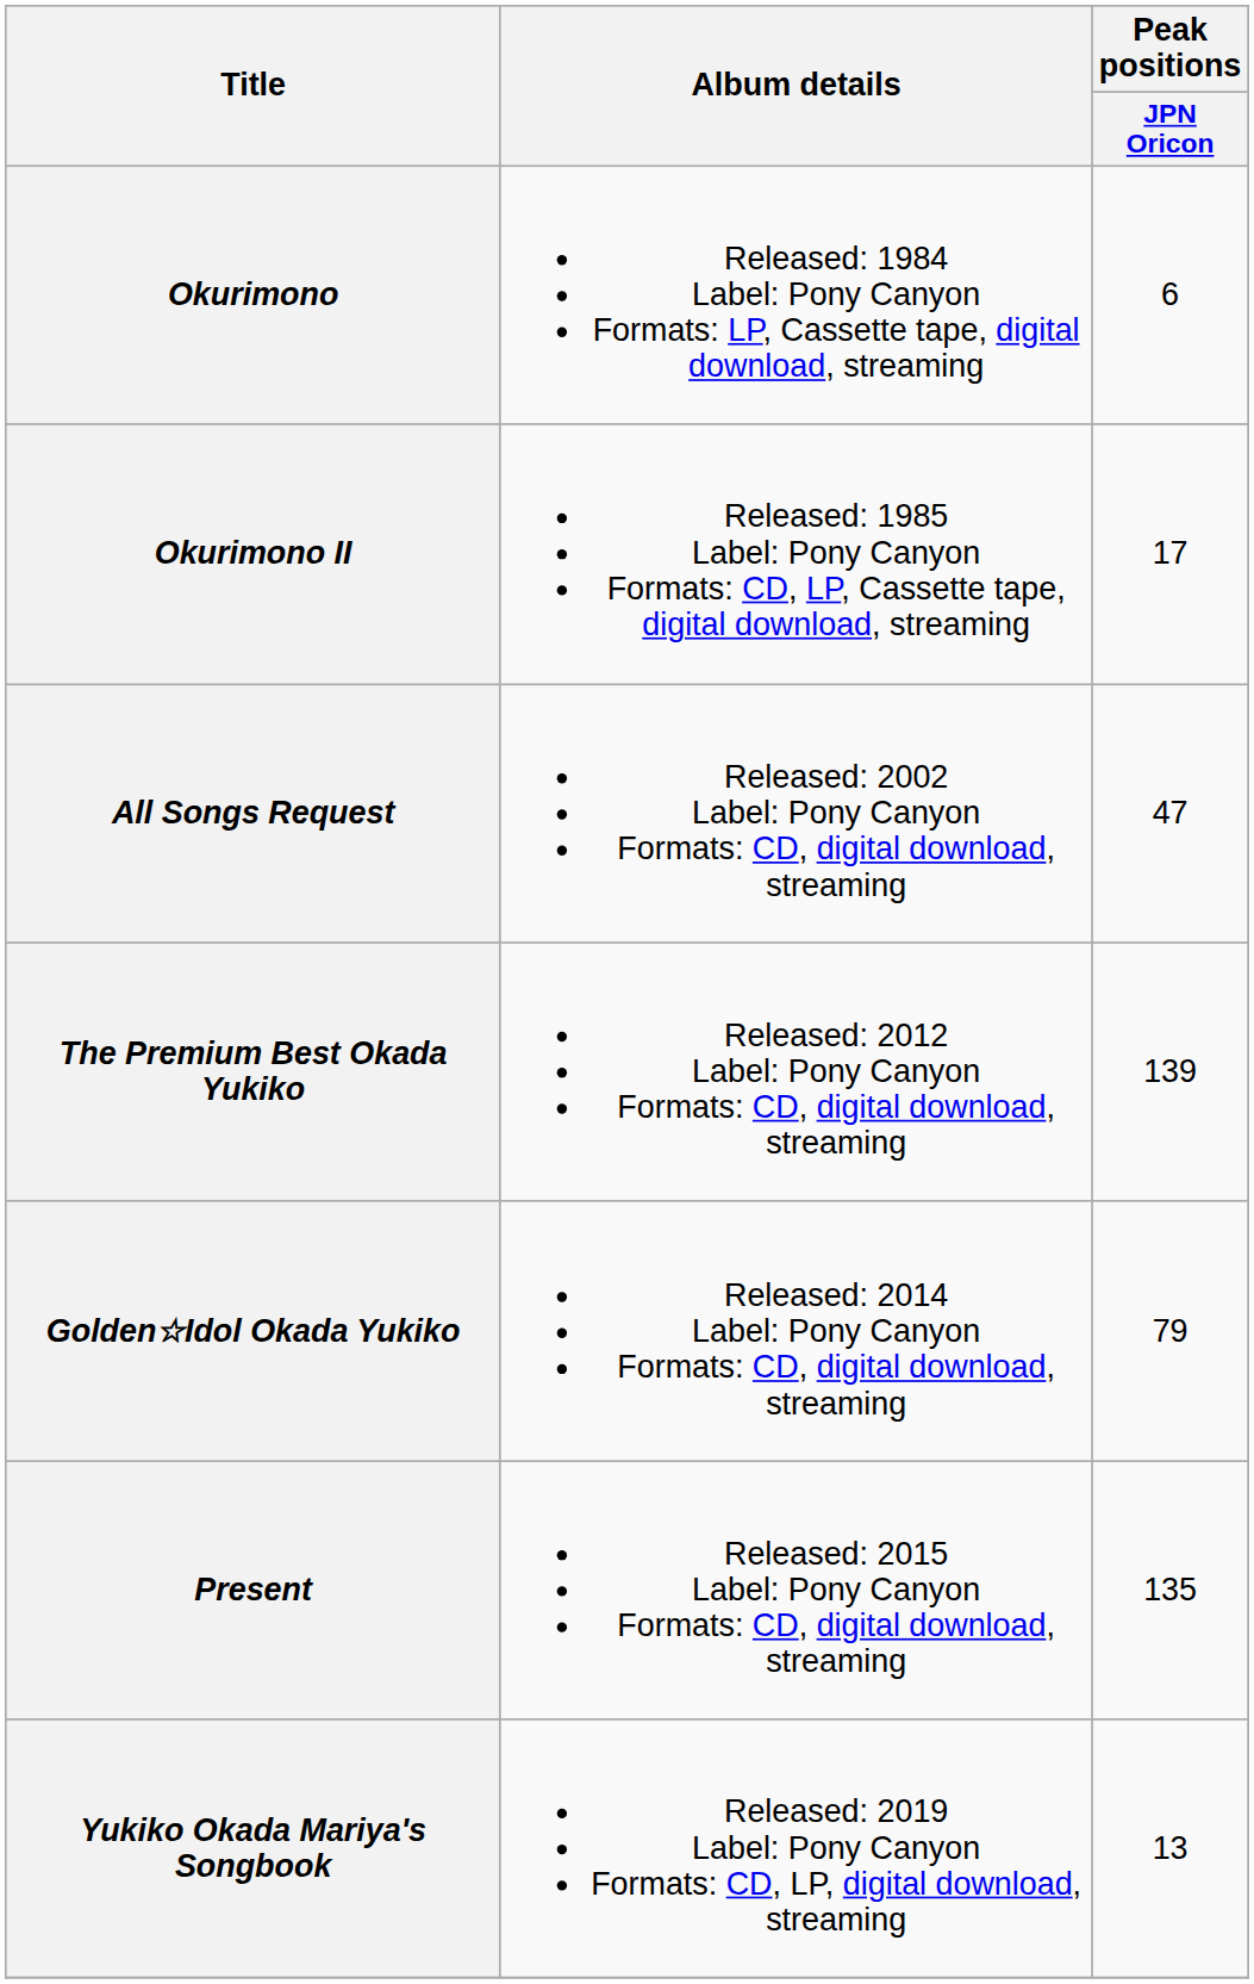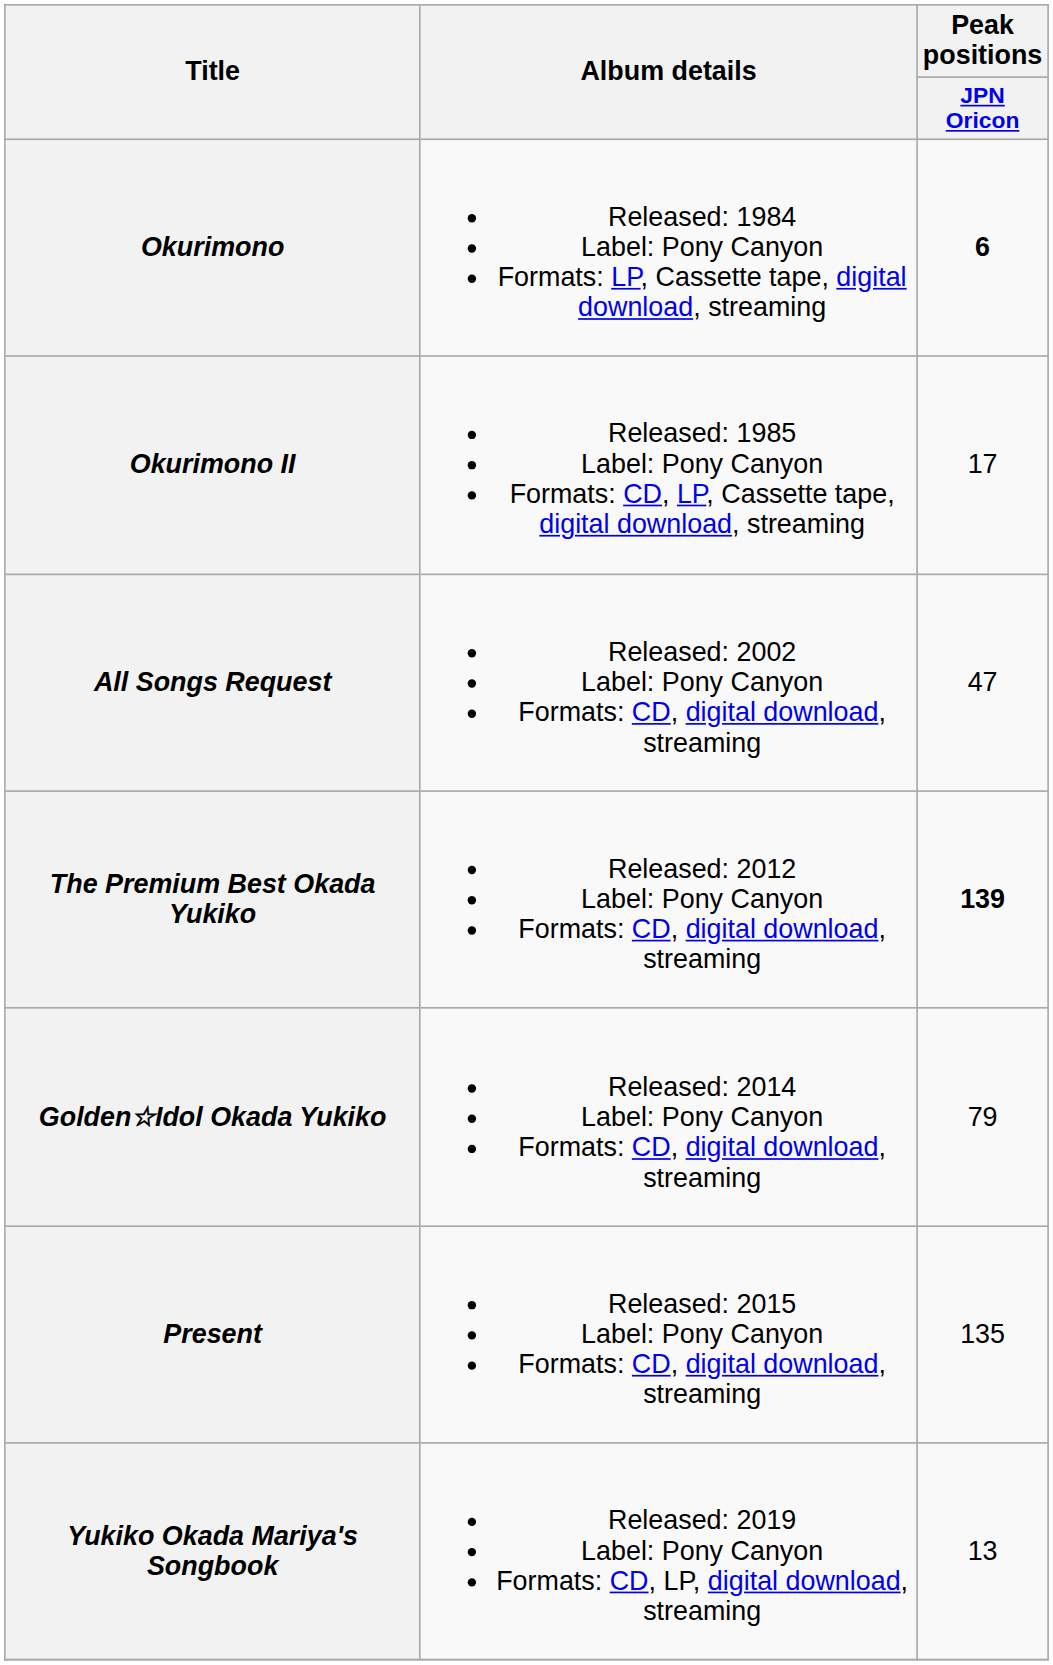Okurimono | Peak positions / JPN Oricon: normal -> bold
The Premium Best Okada Yukiko | Peak positions / JPN Oricon: normal -> bold
